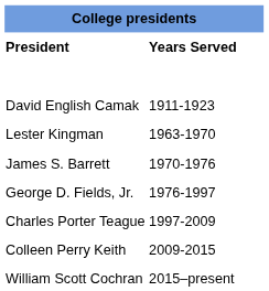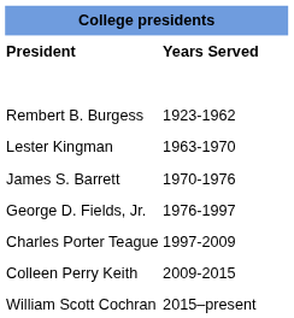- row: David English Camak | 1911-1923
+ row: Rembert B. Burgess | 1923-1962
